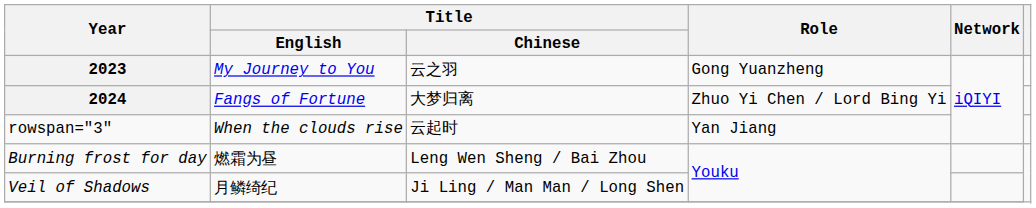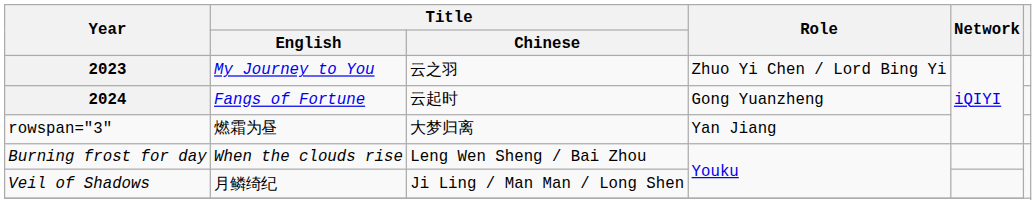2023 | Role: Gong Yuanzheng -> Zhuo Yi Chen / Lord Bing Yi
2024 | Title / Chinese: 大梦归离 -> 云起时
2024 | Role: Zhuo Yi Chen / Lord Bing Yi -> Gong Yuanzheng
rowspan="3" | Title / English: When the clouds rise -> 燃霜为昼
rowspan="3" | Title / Chinese: 云起时 -> 大梦归离
Burning frost for day | Title / English: 燃霜为昼 -> When the clouds rise
